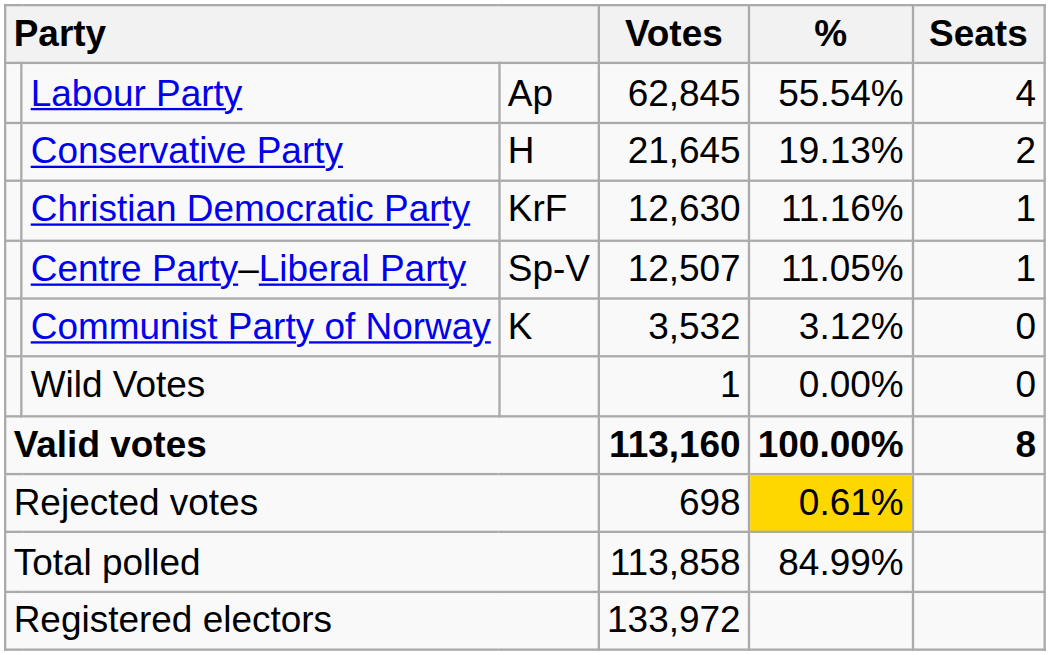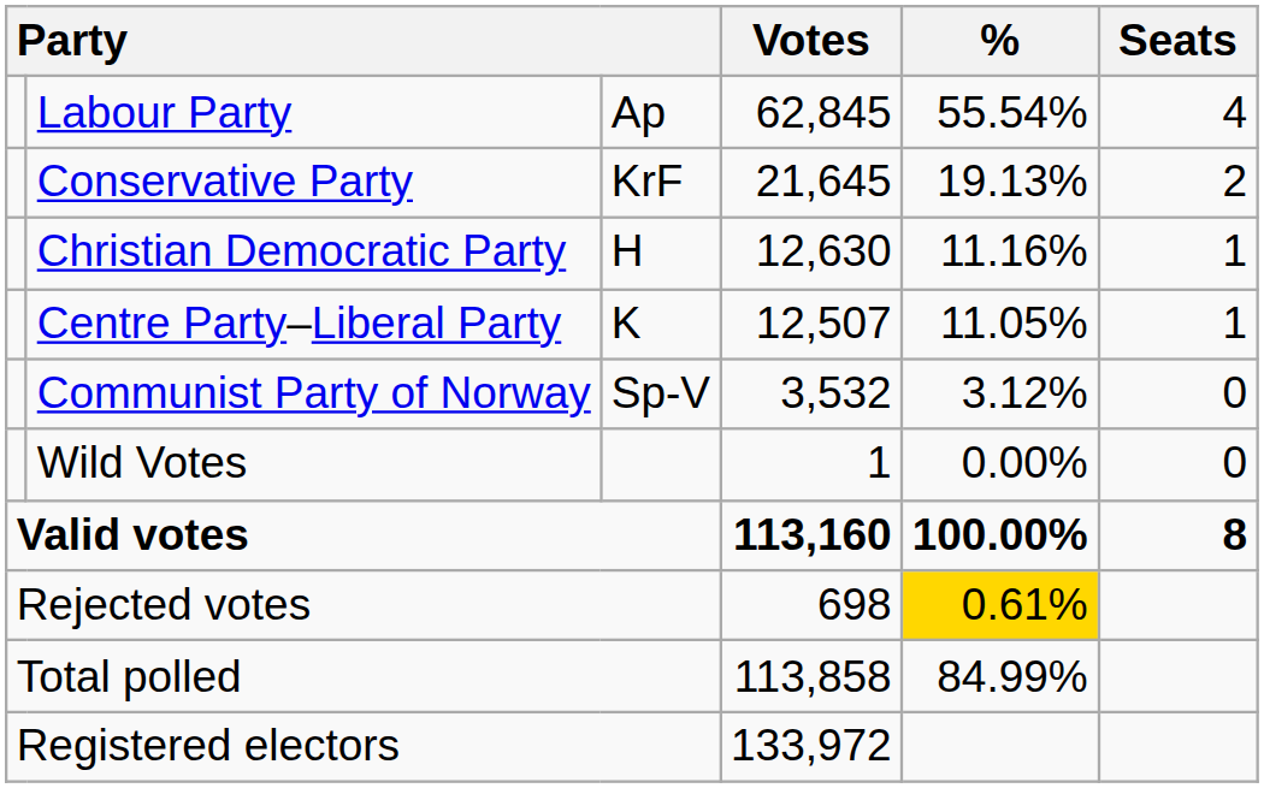Conservative Party | column 3: H -> KrF
Christian Democratic Party | column 3: KrF -> H
Centre Party–Liberal Party | column 3: Sp-V -> K
Communist Party of Norway | column 3: K -> Sp-V
